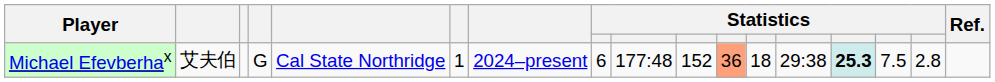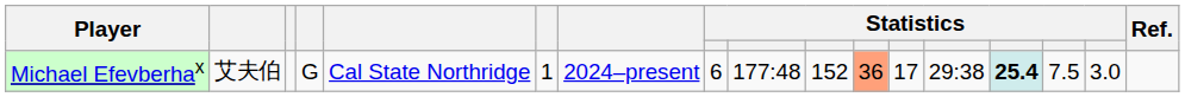Michael Efevberhax | column 12: 18 -> 17
Michael Efevberhax | column 14: 25.3 -> 25.4
Michael Efevberhax | column 16: 2.8 -> 3.0
